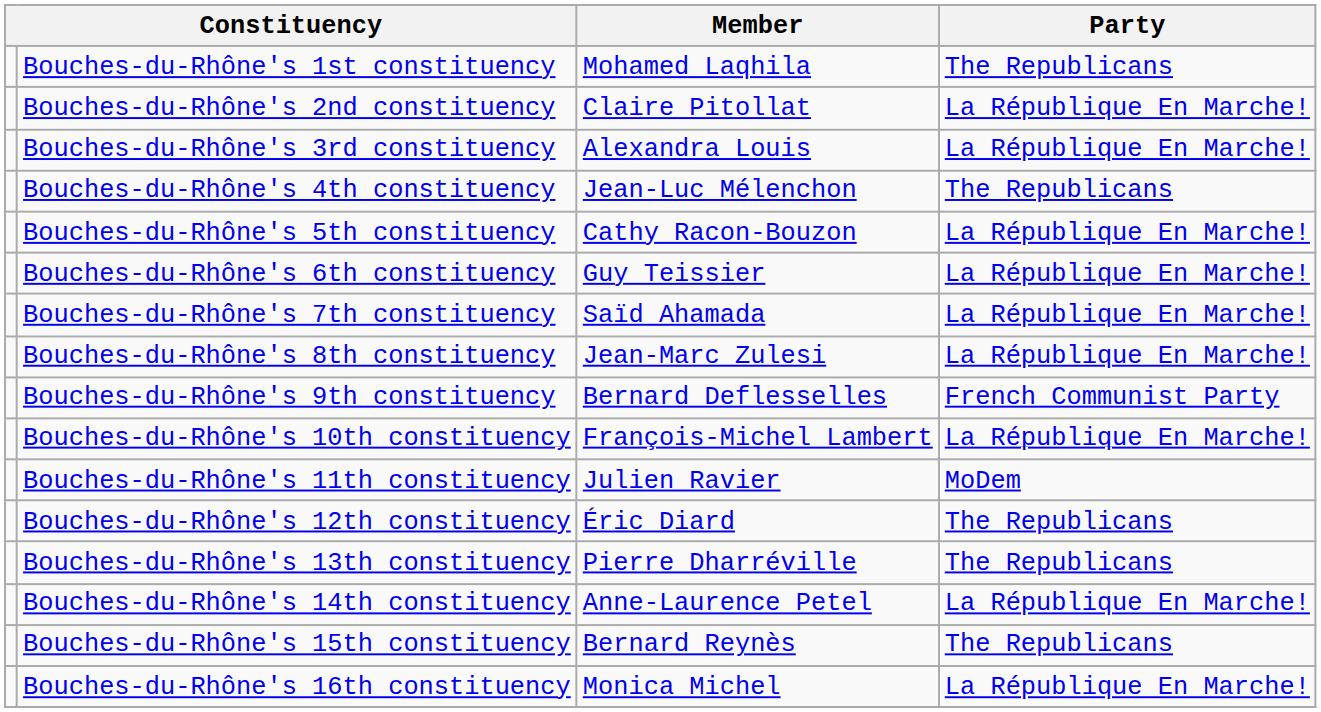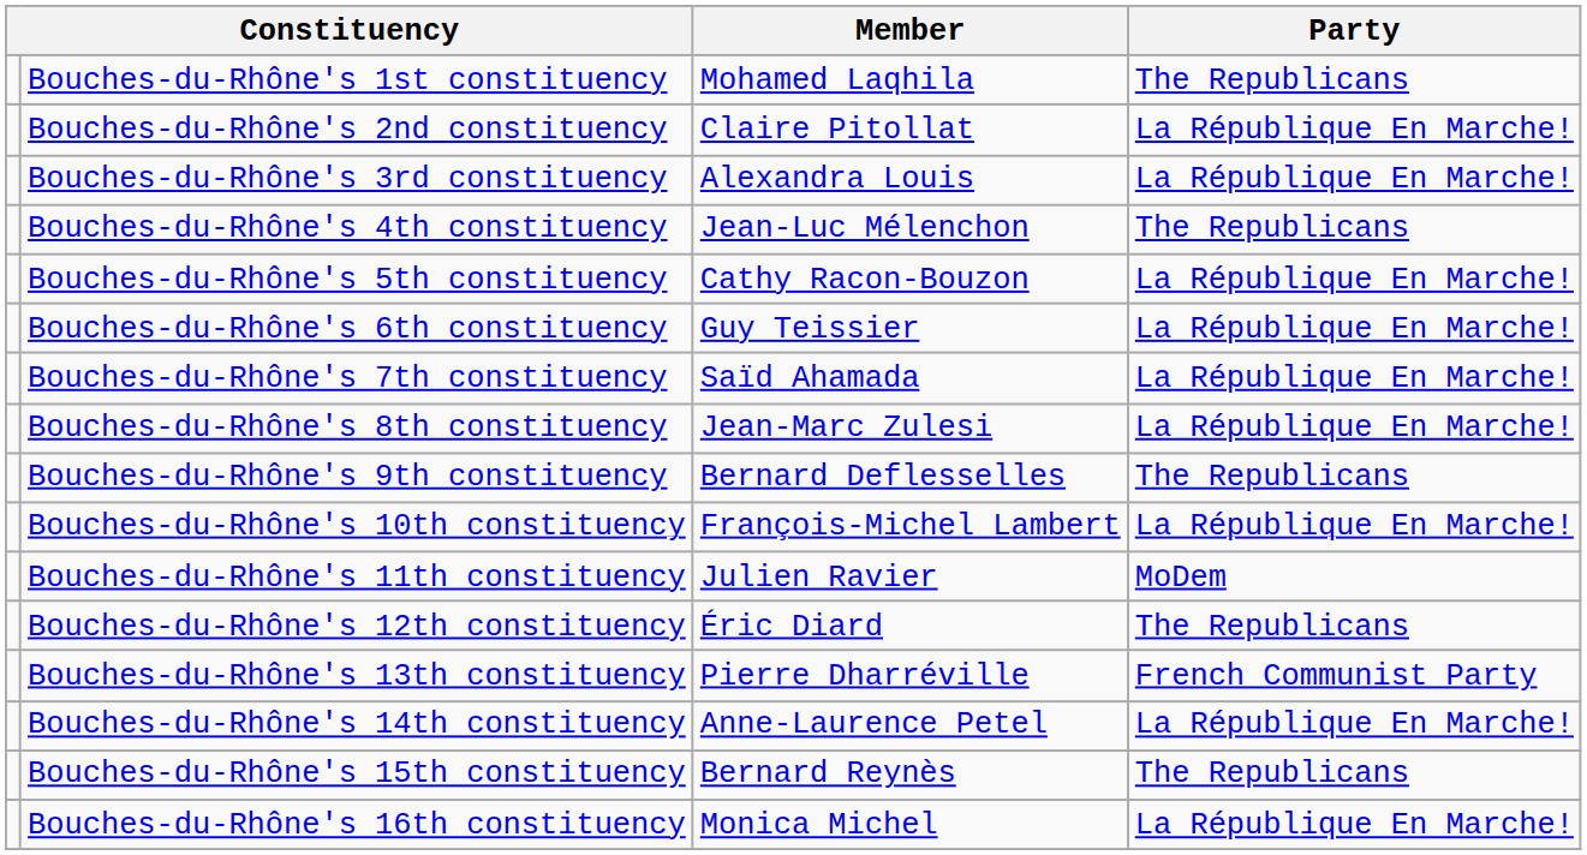Bouches-du-Rhône's 9th constituency | Party: French Communist Party -> The Republicans
Bouches-du-Rhône's 13th constituency | Party: The Republicans -> French Communist Party
